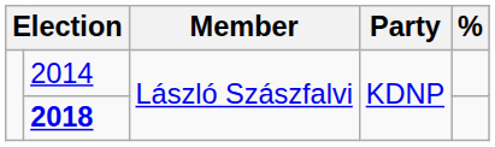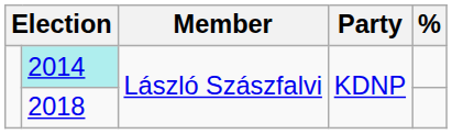2014 | column 2: no background -> paleturquoise background
2018 | column 2: bold -> normal
